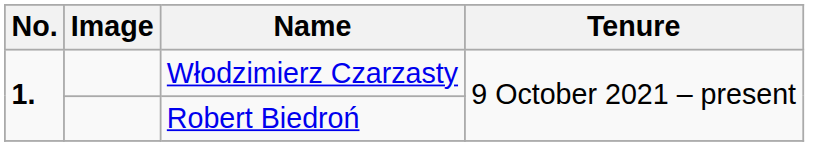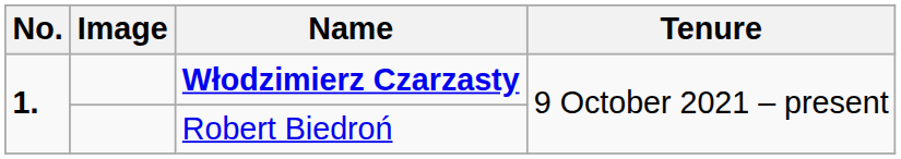Włodzimierz Czarzasty | Name: normal -> bold
